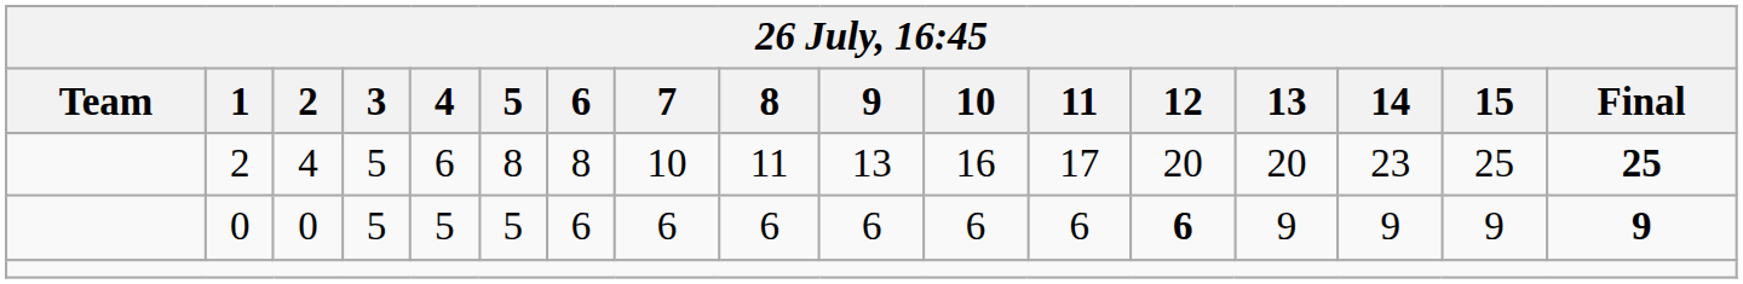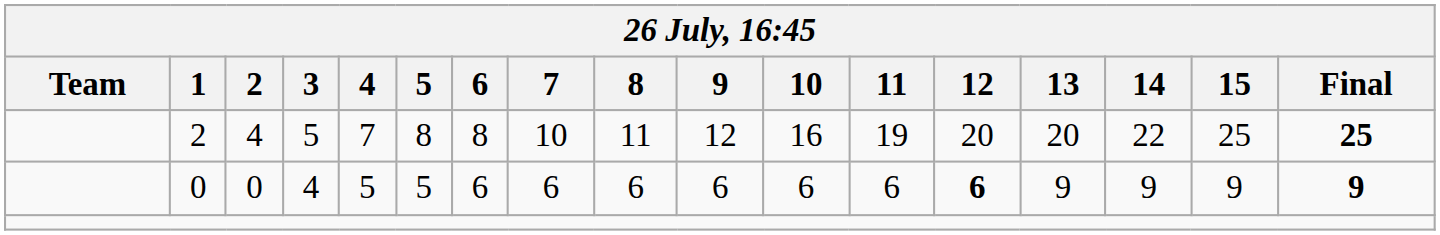row 3 | 4: 6 -> 7
row 3 | 9: 13 -> 12
row 3 | 11: 17 -> 19
row 3 | 14: 23 -> 22
row 4 | 3: 5 -> 4
